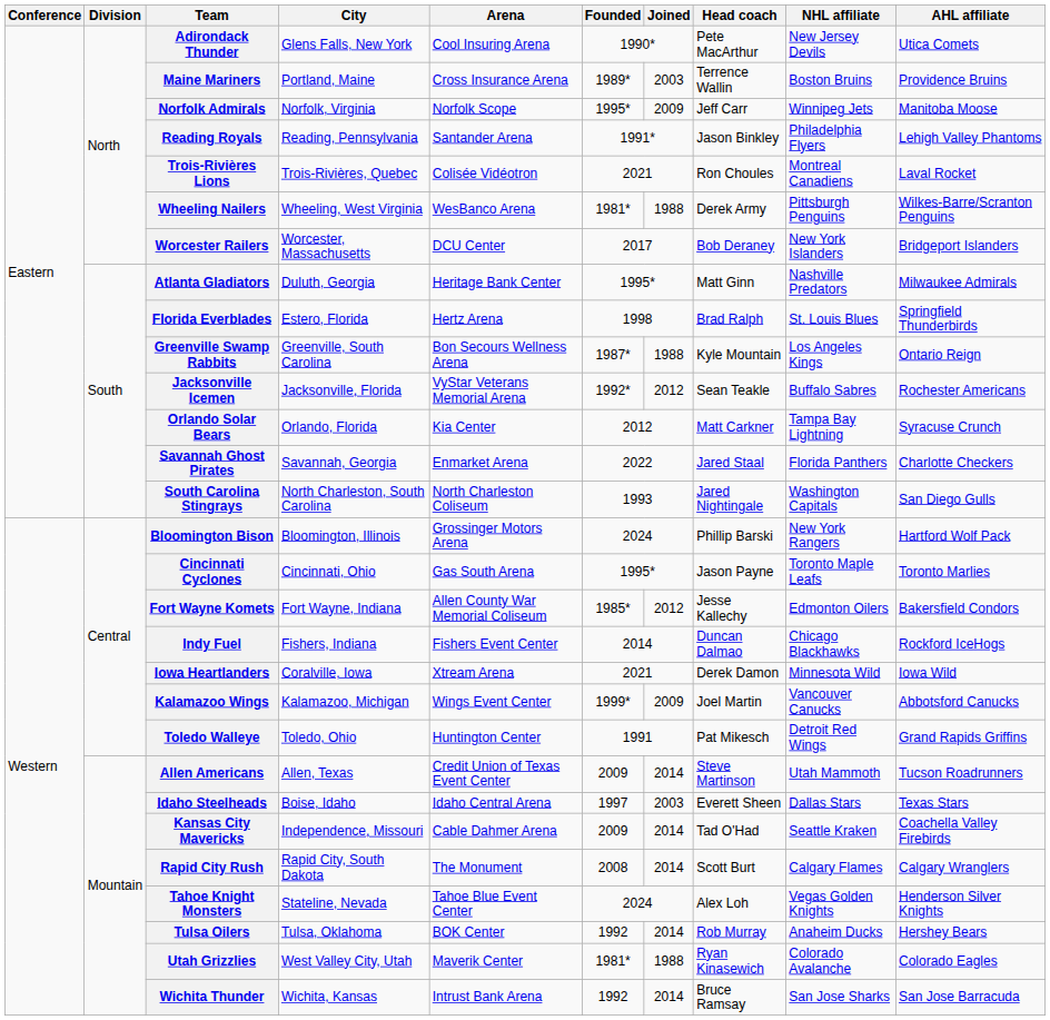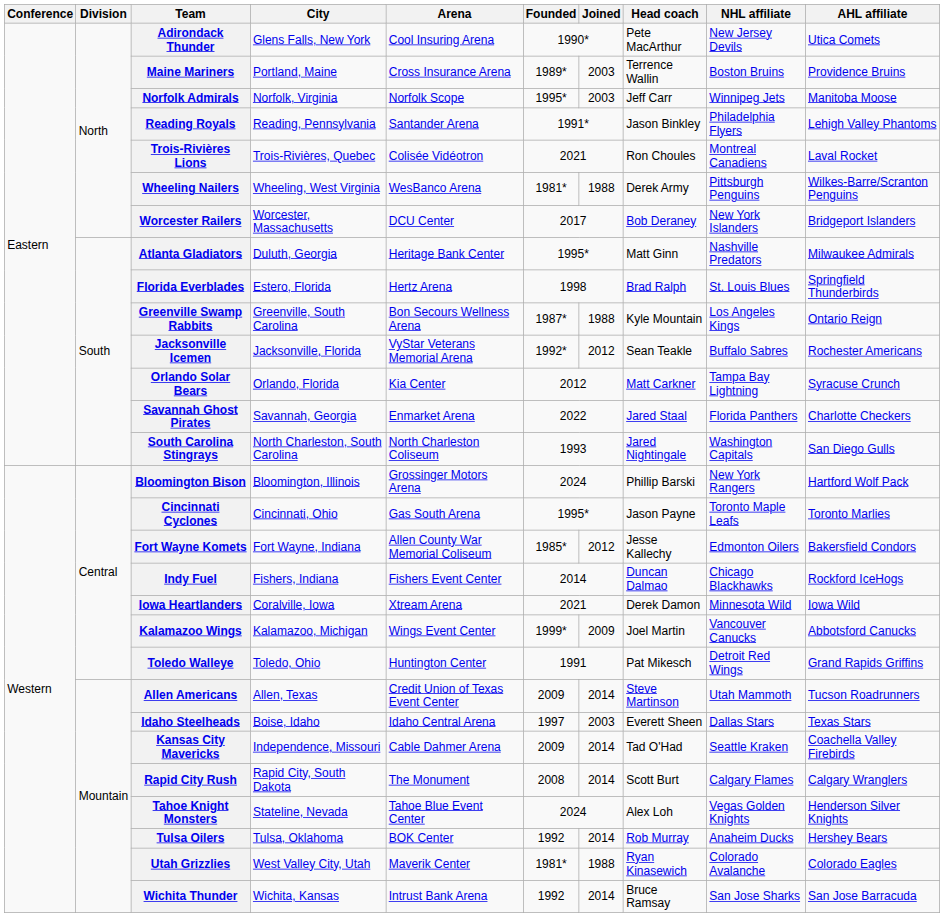Norfolk Admirals | Joined: 2009 -> 2003
